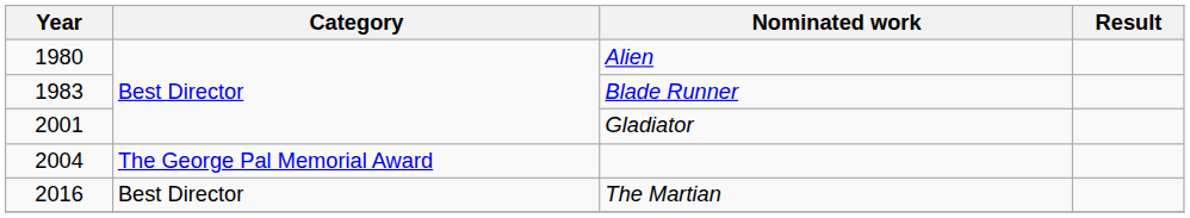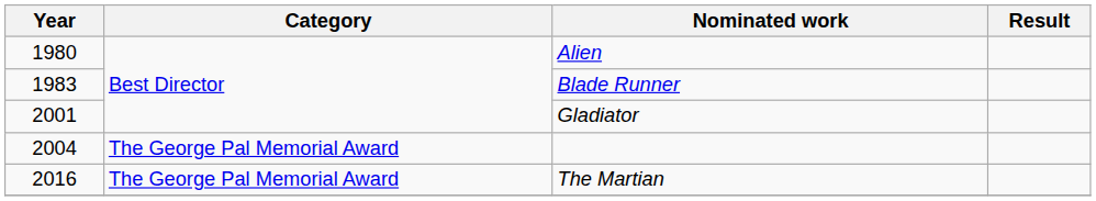The Martian | Category: Best Director -> The George Pal Memorial Award
